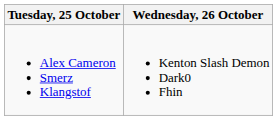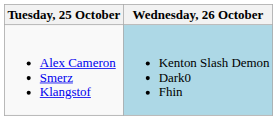Alex Cameron Smerz Klangstof | Wednesday, 26 October: no background -> lightblue background
